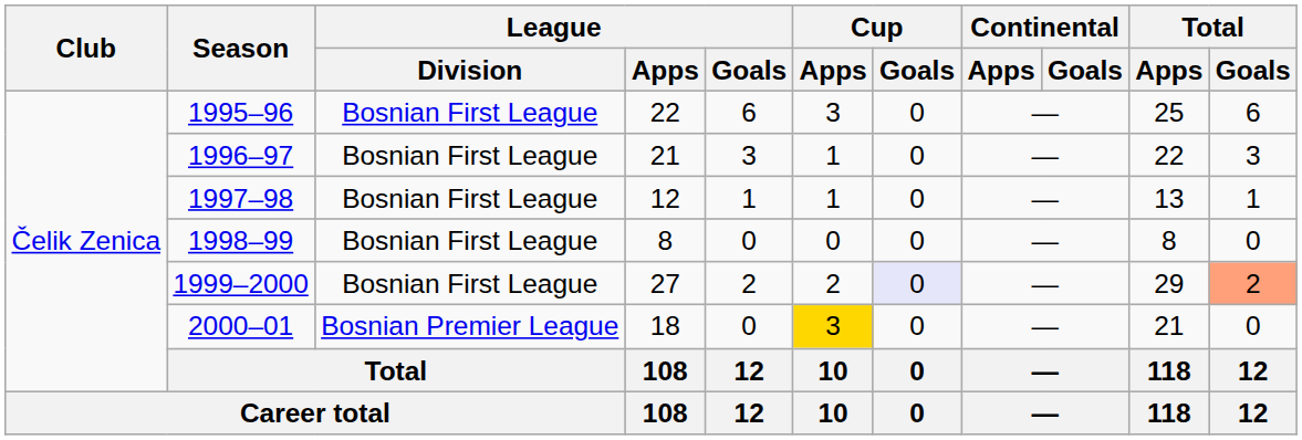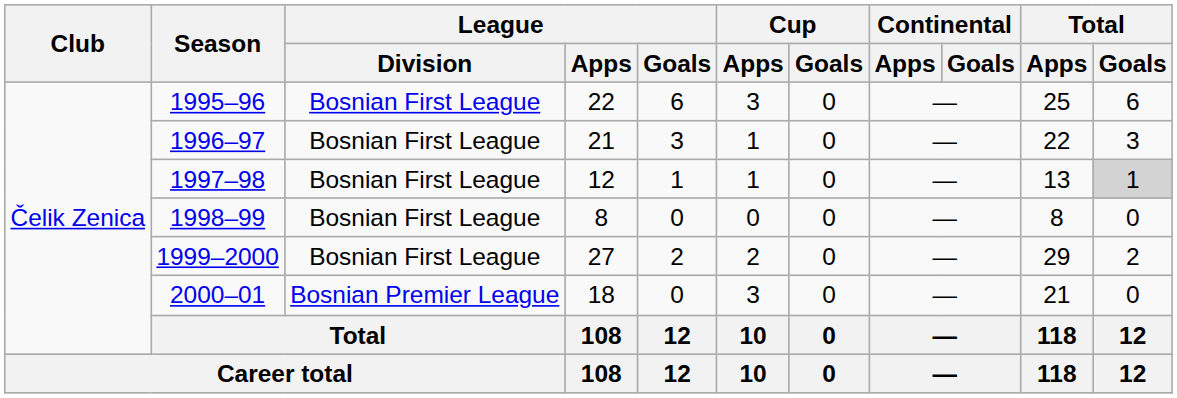1997–98 | Total / Goals: no background -> lightgrey background
1999–2000 | Cup / Goals: lavender background -> no background
1999–2000 | Total / Goals: lightsalmon background -> no background
2000–01 | Cup / Apps: gold background -> no background
